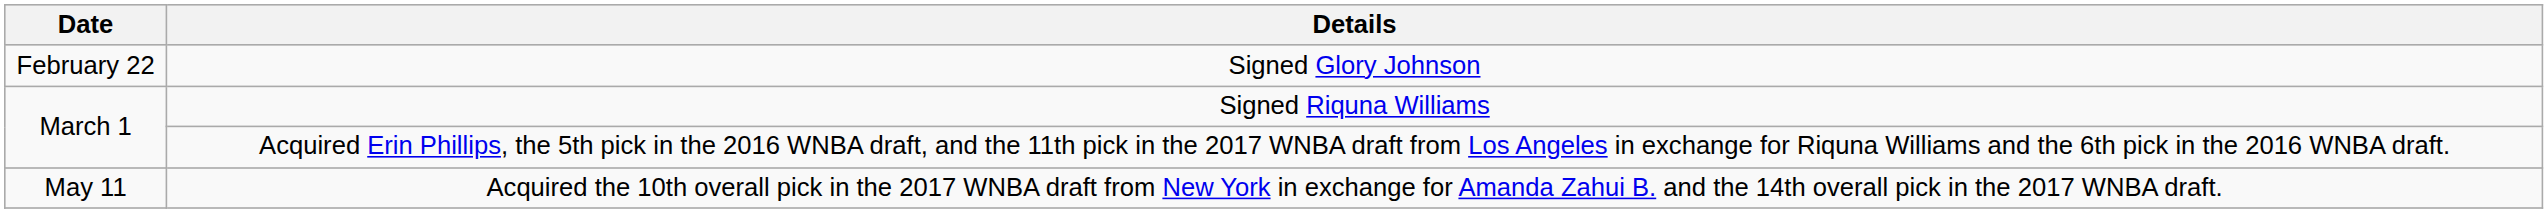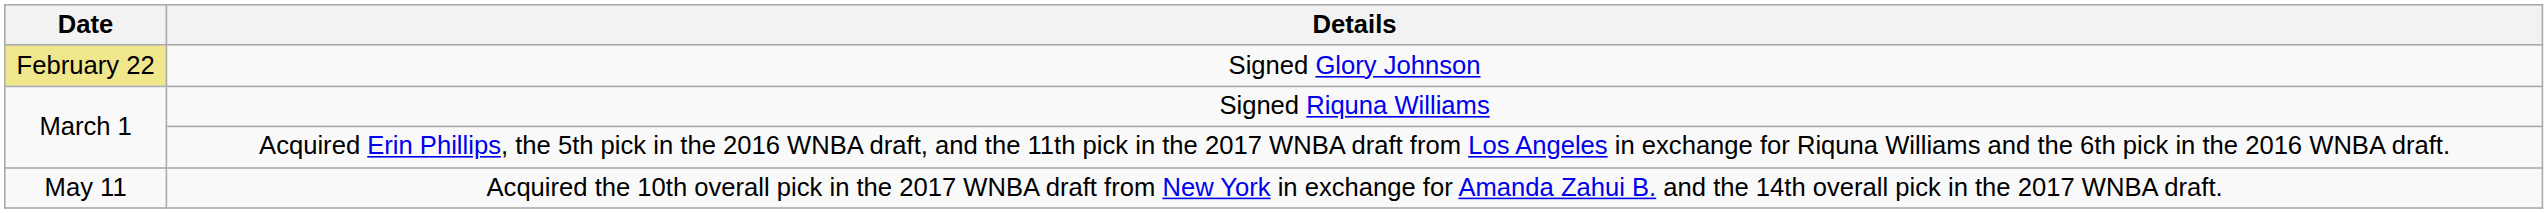Signed Glory Johnson | Date: no background -> khaki background
